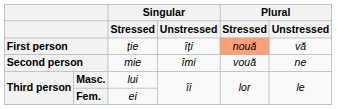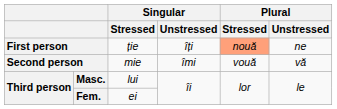First person | Plural / Unstressed: vă -> ne
Second person | Plural / Unstressed: ne -> vă
